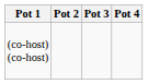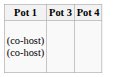- column: Pot 2
